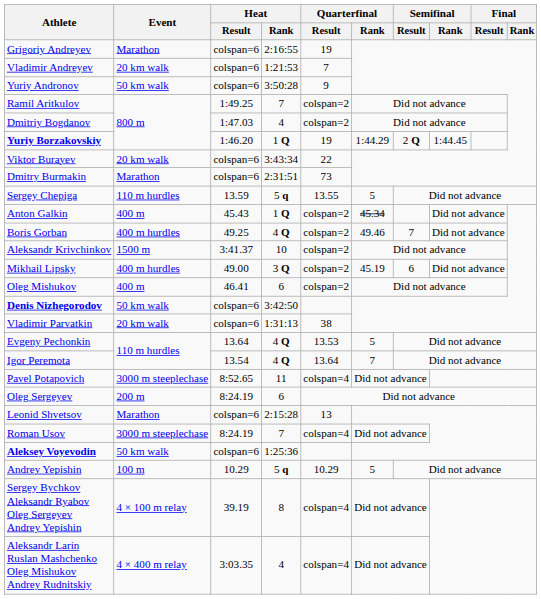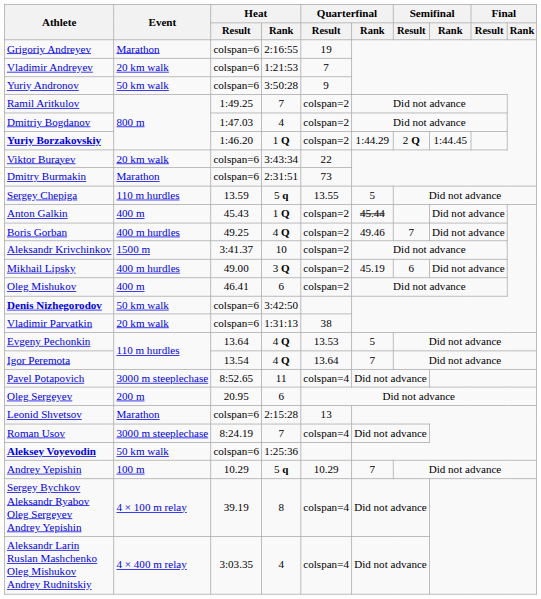Yuriy Borzakovskiy | Quarterfinal / Result: 19 -> colspan=2
Anton Galkin | Quarterfinal / Rank: 45.34 -> 45.44
Oleg Sergeyev | Heat / Result: 8:24.19 -> 20.95
Andrey Yepishin | Quarterfinal / Rank: 5 -> 7
